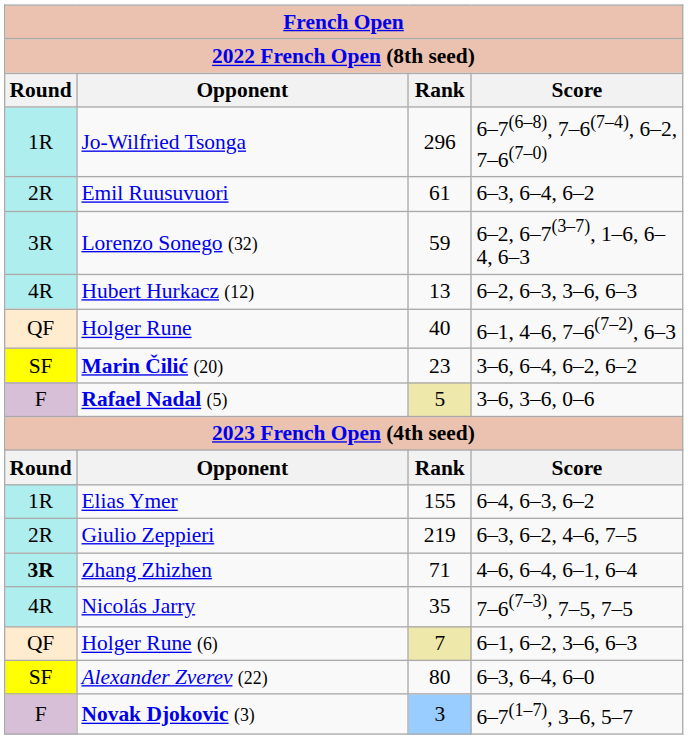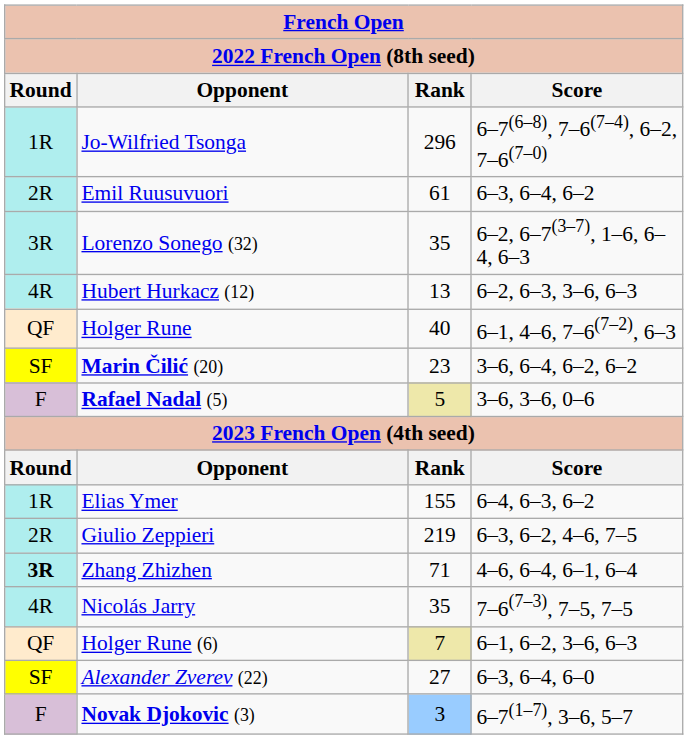Lorenzo Sonego (32) | Rank: 59 -> 35
Alexander Zverev (22) | Rank: 80 -> 27
